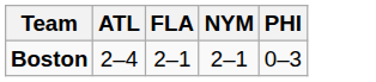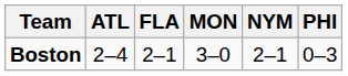+ column: MON | 3–0
